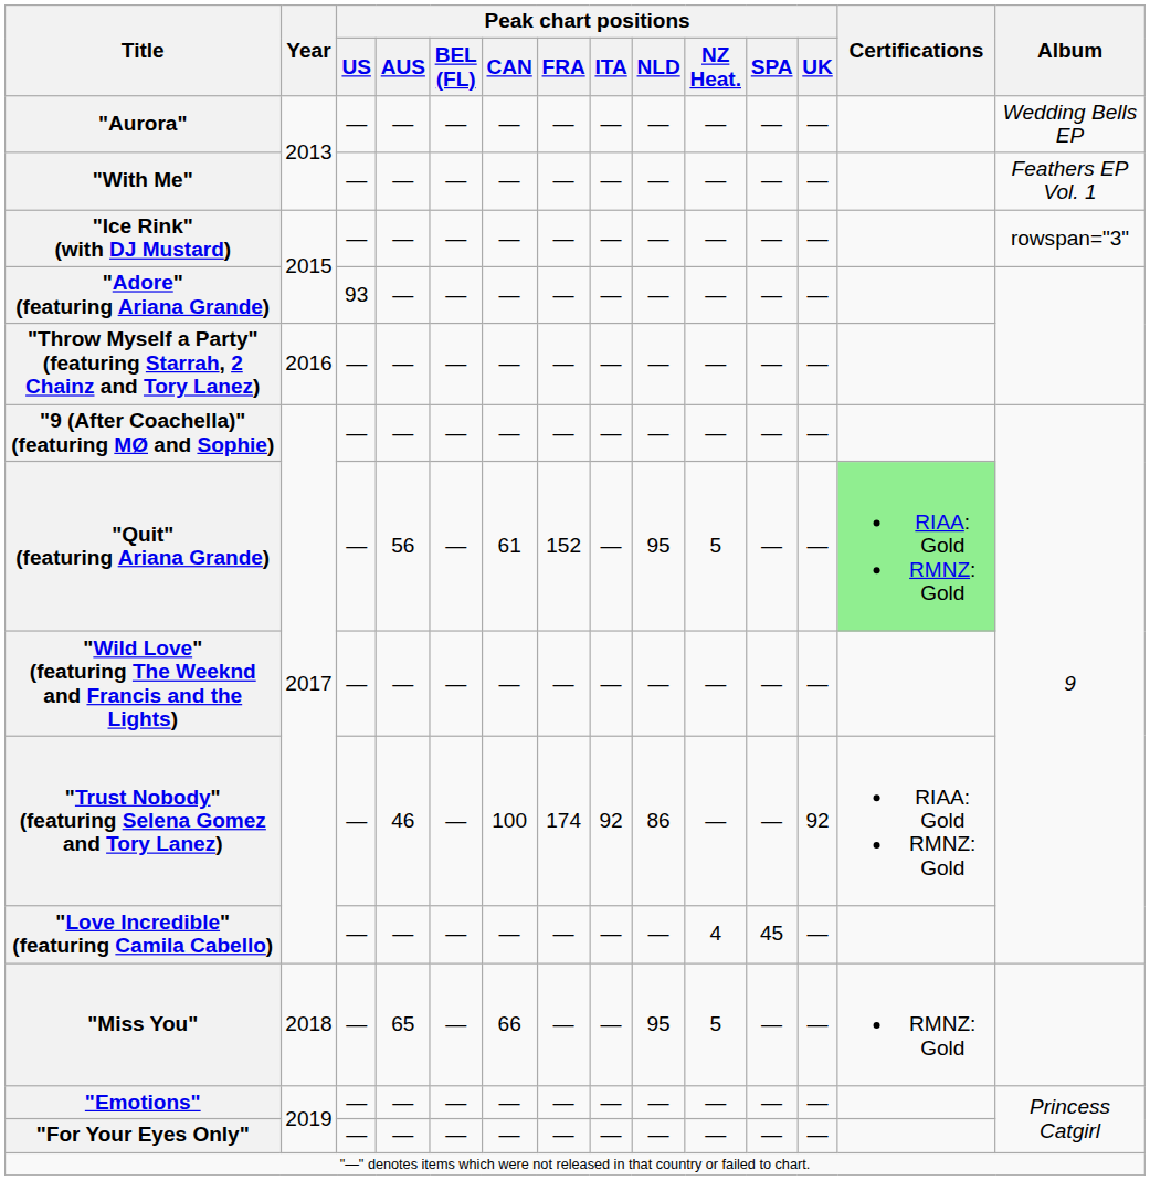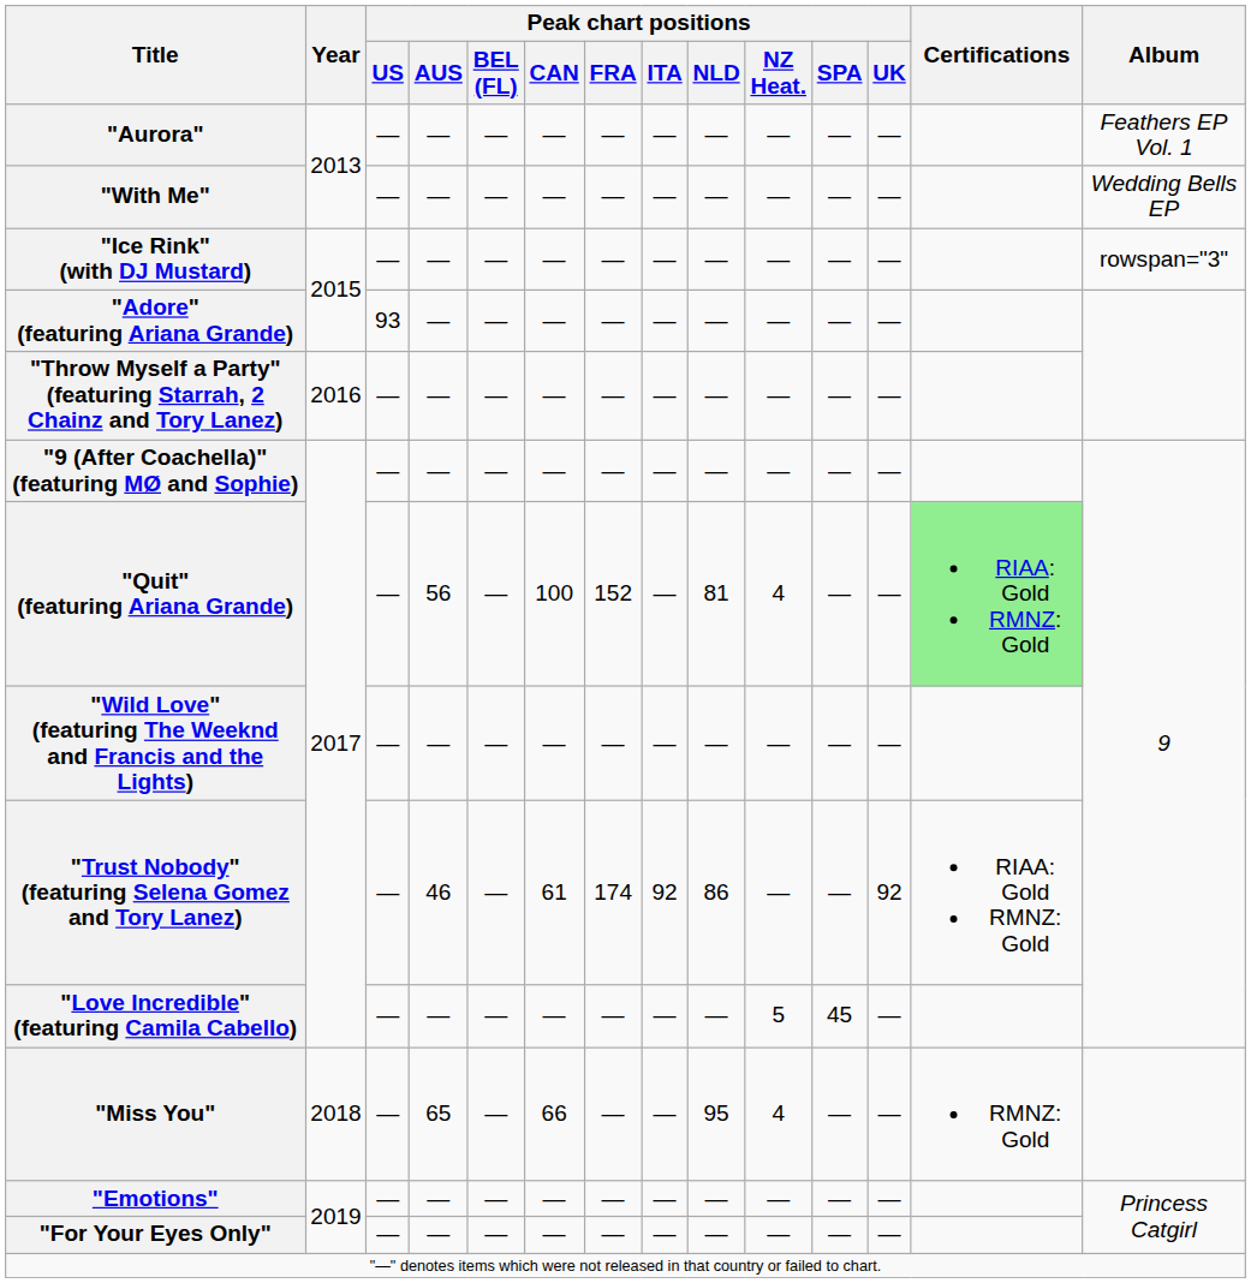"Aurora" | Album: Wedding Bells EP -> Feathers EP Vol. 1
"With Me" | Album: Feathers EP Vol. 1 -> Wedding Bells EP
"Quit" (featuring Ariana Grande) | Peak chart positions / CAN: 61 -> 100
"Quit" (featuring Ariana Grande) | Peak chart positions / NLD: 95 -> 81
"Quit" (featuring Ariana Grande) | Peak chart positions / NZ Heat.: 5 -> 4
"Trust Nobody" (featuring Selena Gomez and Tory Lanez) | Peak chart positions / CAN: 100 -> 61
"Love Incredible" (featuring Camila Cabello) | Peak chart positions / NZ Heat.: 4 -> 5
"Miss You" | Peak chart positions / NZ Heat.: 5 -> 4
